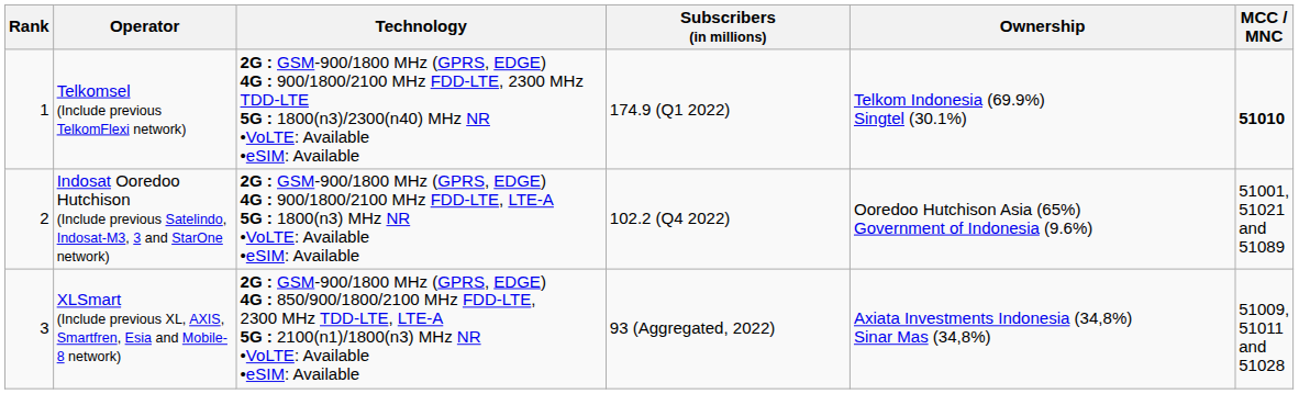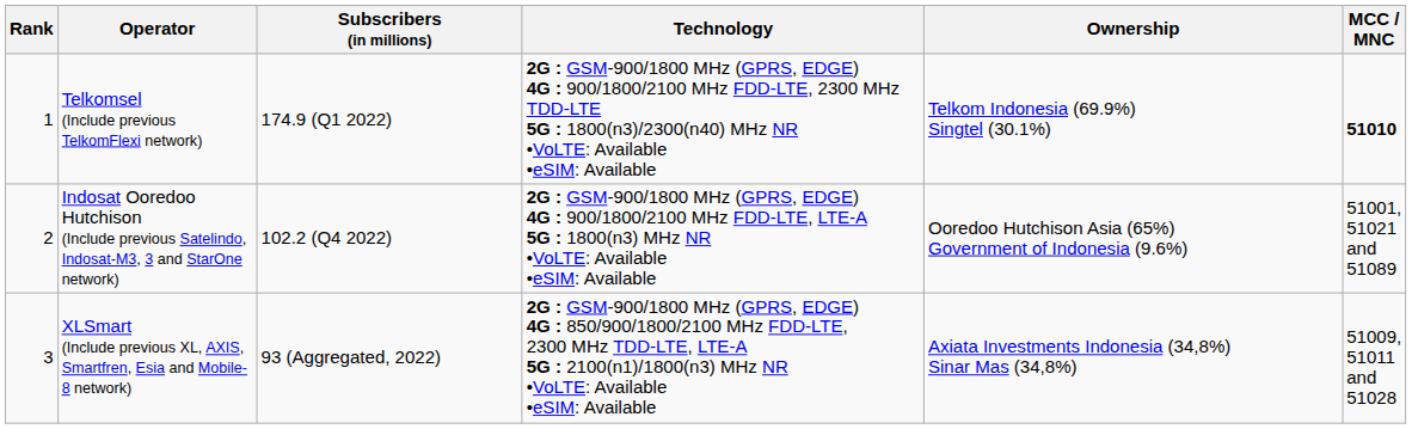columns swapped: Technology <-> Subscribers (in millions)
